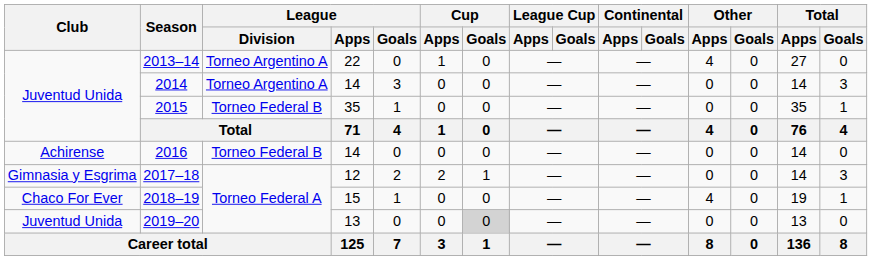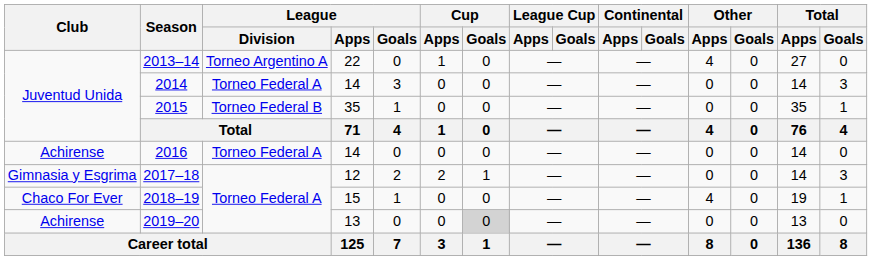2014 | League / Division: Torneo Argentino A -> Torneo Federal A
2016 | League / Division: Torneo Federal B -> Torneo Federal A
2019–20 | Club: Juventud Unida -> Achirense
